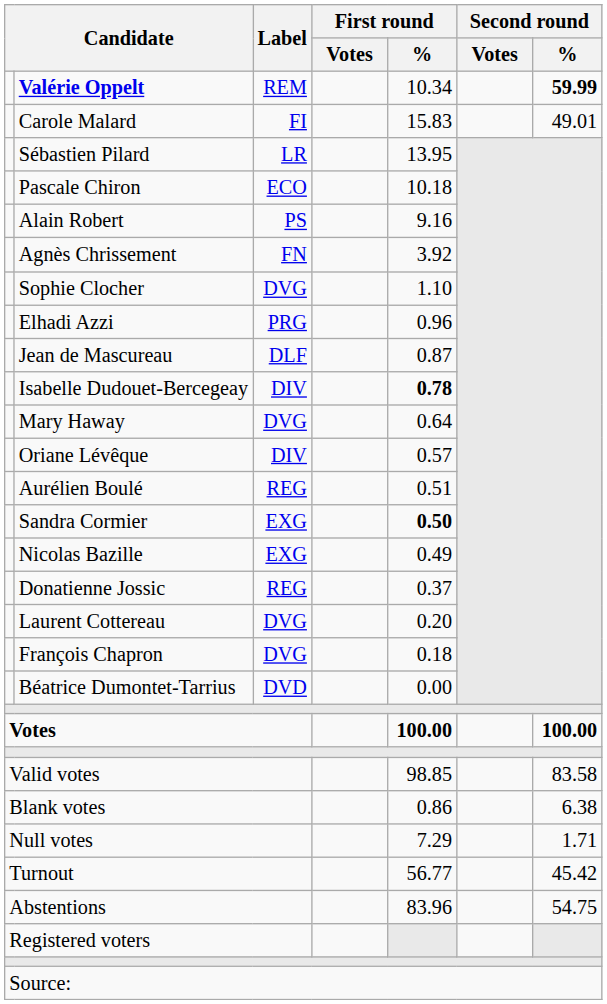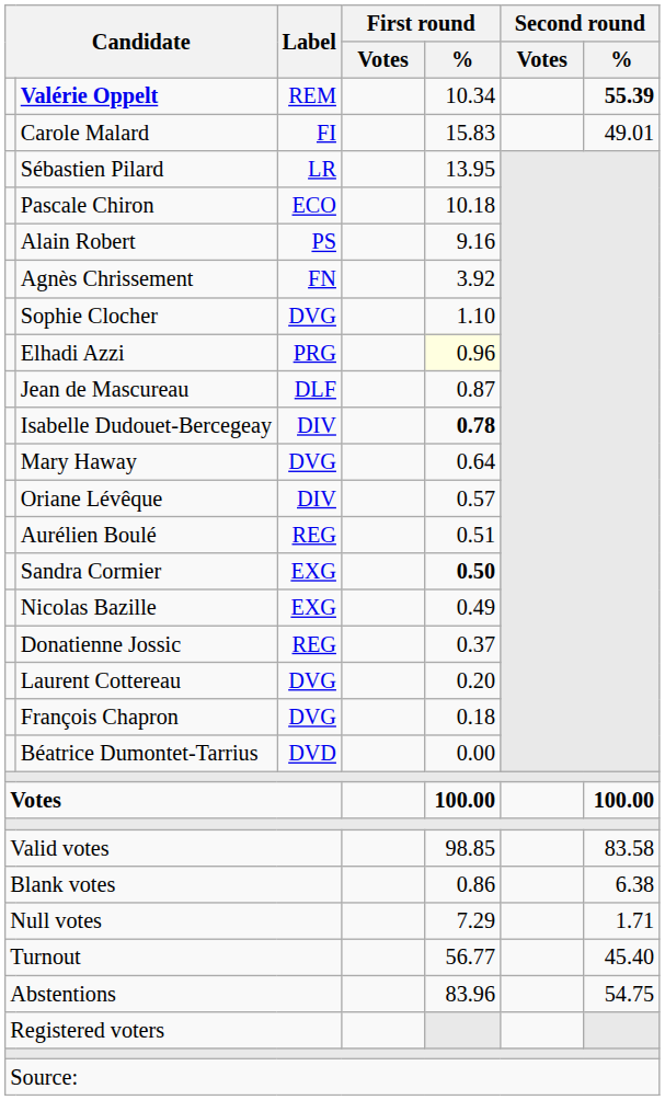Valérie Oppelt | Second round / %: 59.99 -> 55.39
Elhadi Azzi | First round / %: no background -> lightyellow background
Turnout | Second round / %: 45.42 -> 45.40
